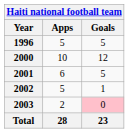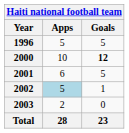2000 | Goals: normal -> bold
2002 | Apps: no background -> lightblue background
2003 | Goals: pink background -> no background
